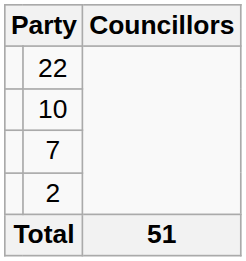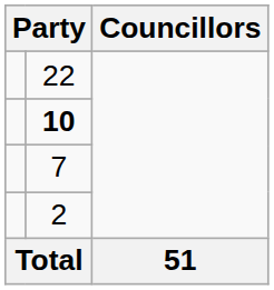10 | column 2: normal -> bold
